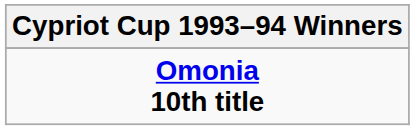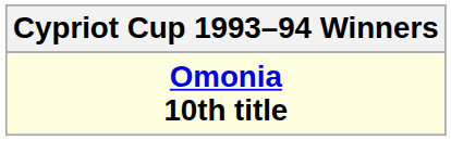row 2 | column 1: no background -> lightyellow background
